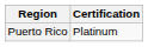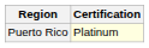Puerto Rico | Certification: no background -> lightyellow background
